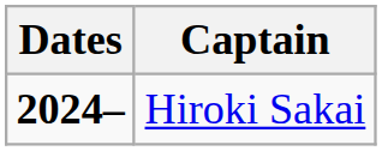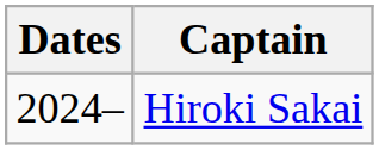Hiroki Sakai | Dates: bold -> normal
